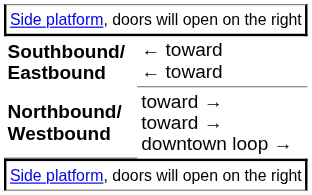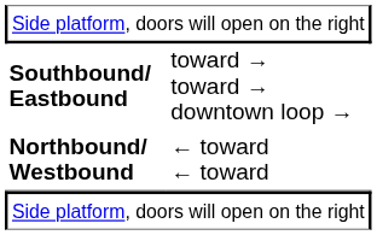row 2 | column 2: ← toward ← toward -> toward → toward → downtown loop →
row 3 | column 2: toward → toward → downtown loop → -> ← toward ← toward
